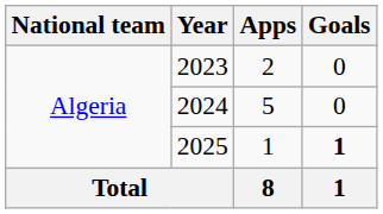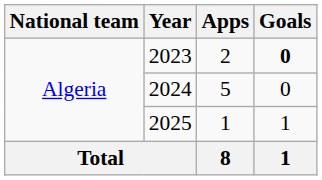2023 | Goals: normal -> bold
2025 | Goals: bold -> normal
